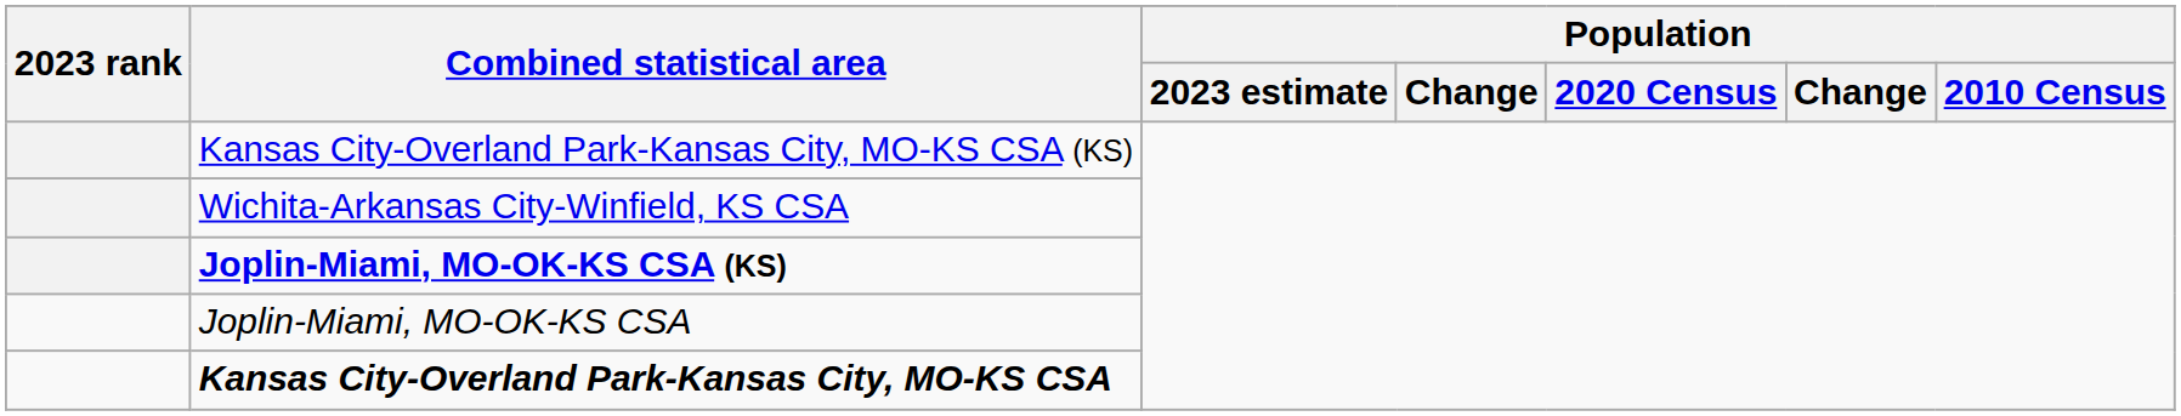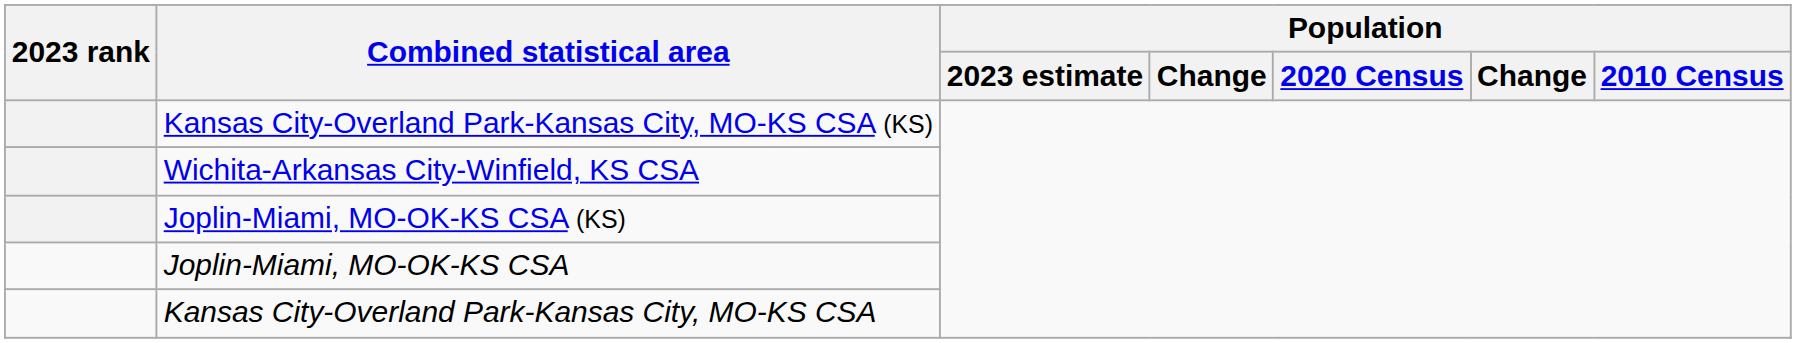Joplin-Miami, MO-OK-KS CSA (KS) | Combined statistical area: bold -> normal
Kansas City-Overland Park-Kansas City, MO-KS CSA | Combined statistical area: bold -> normal
